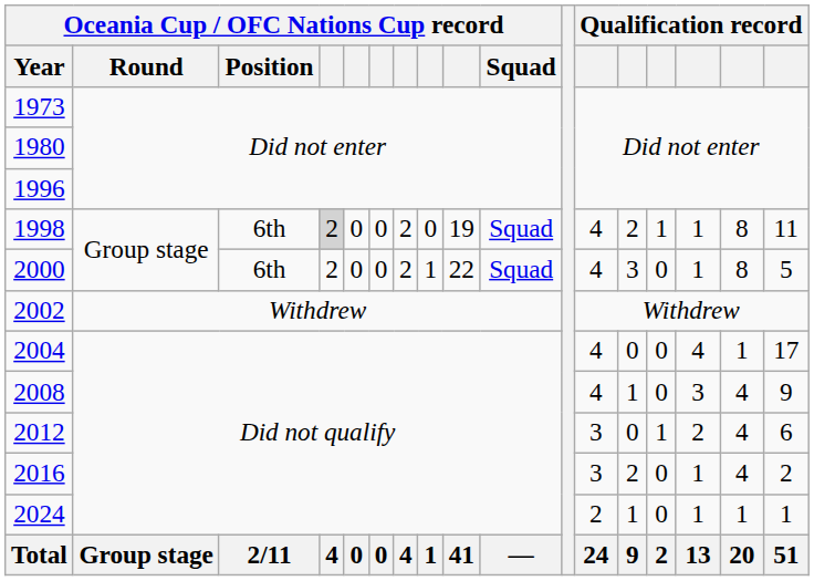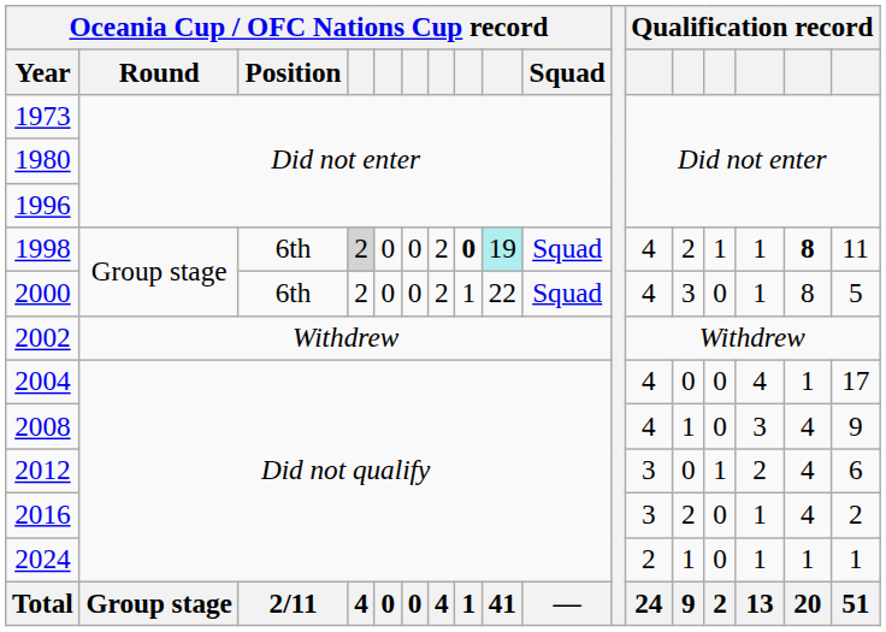1998 | column 8: normal -> bold
1998 | column 9: no background -> paleturquoise background
1998 | column 16: normal -> bold
